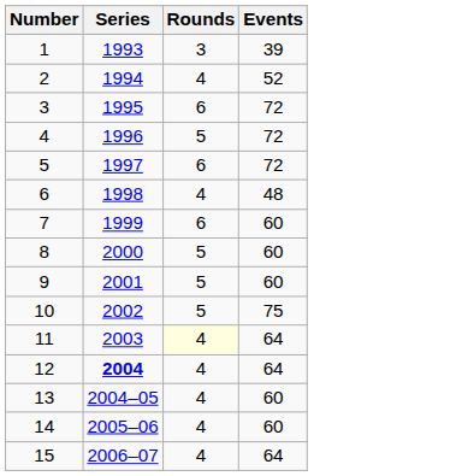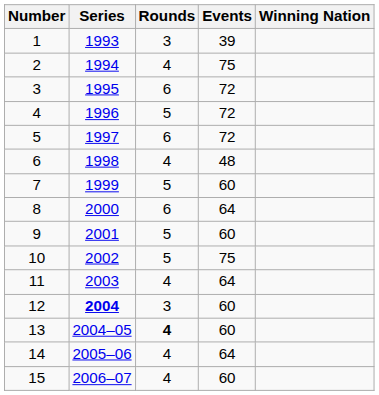+ column: Winning Nation
2 | Events: 52 -> 75
7 | Rounds: 6 -> 5
8 | Rounds: 5 -> 6
8 | Events: 60 -> 64
11 | Rounds: lightyellow background -> no background
12 | Rounds: 4 -> 3
12 | Events: 64 -> 60
13 | Rounds: normal -> bold
14 | Events: 60 -> 64
15 | Events: 64 -> 60
